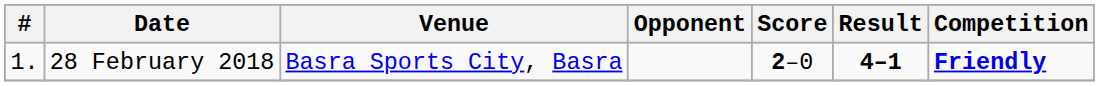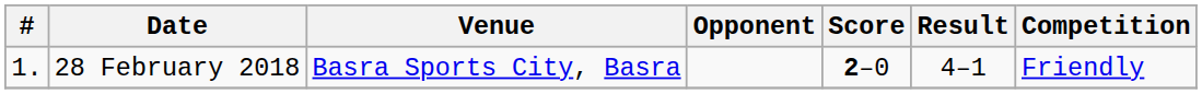28 February 2018 | Result: bold -> normal
28 February 2018 | Competition: bold -> normal
